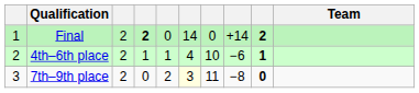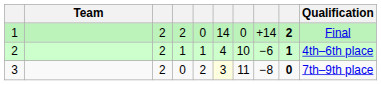columns swapped: Team <-> Qualification
row 2 | column 4: bold -> normal
